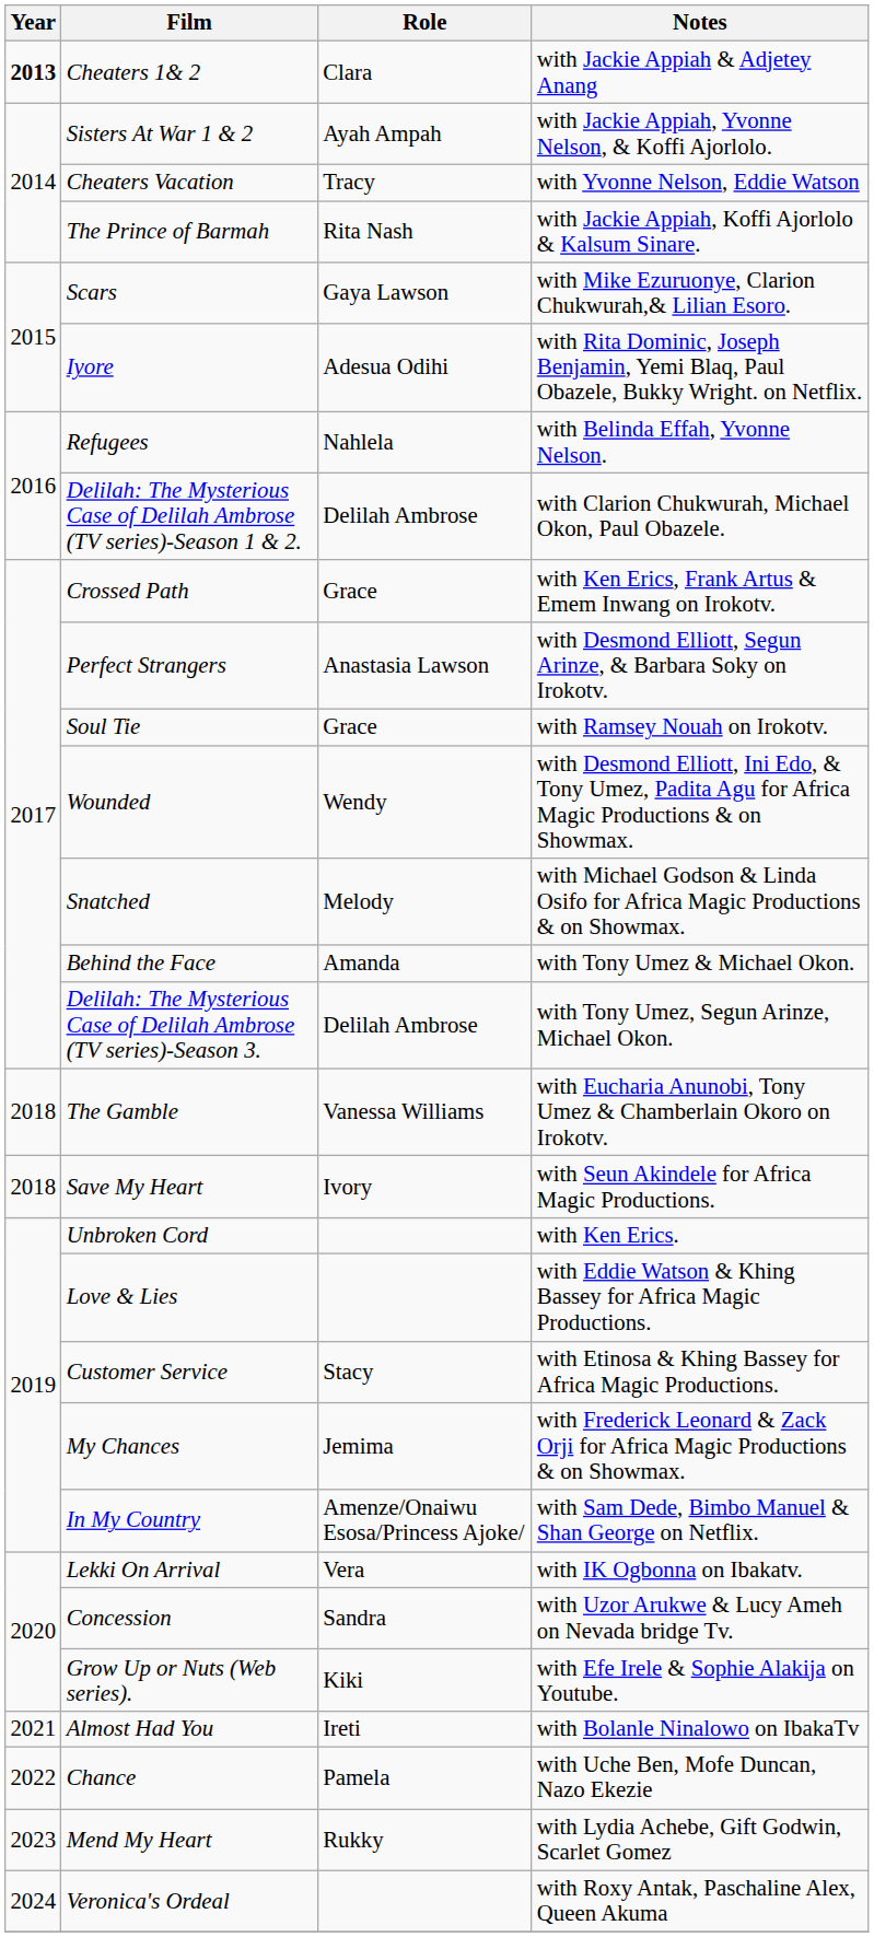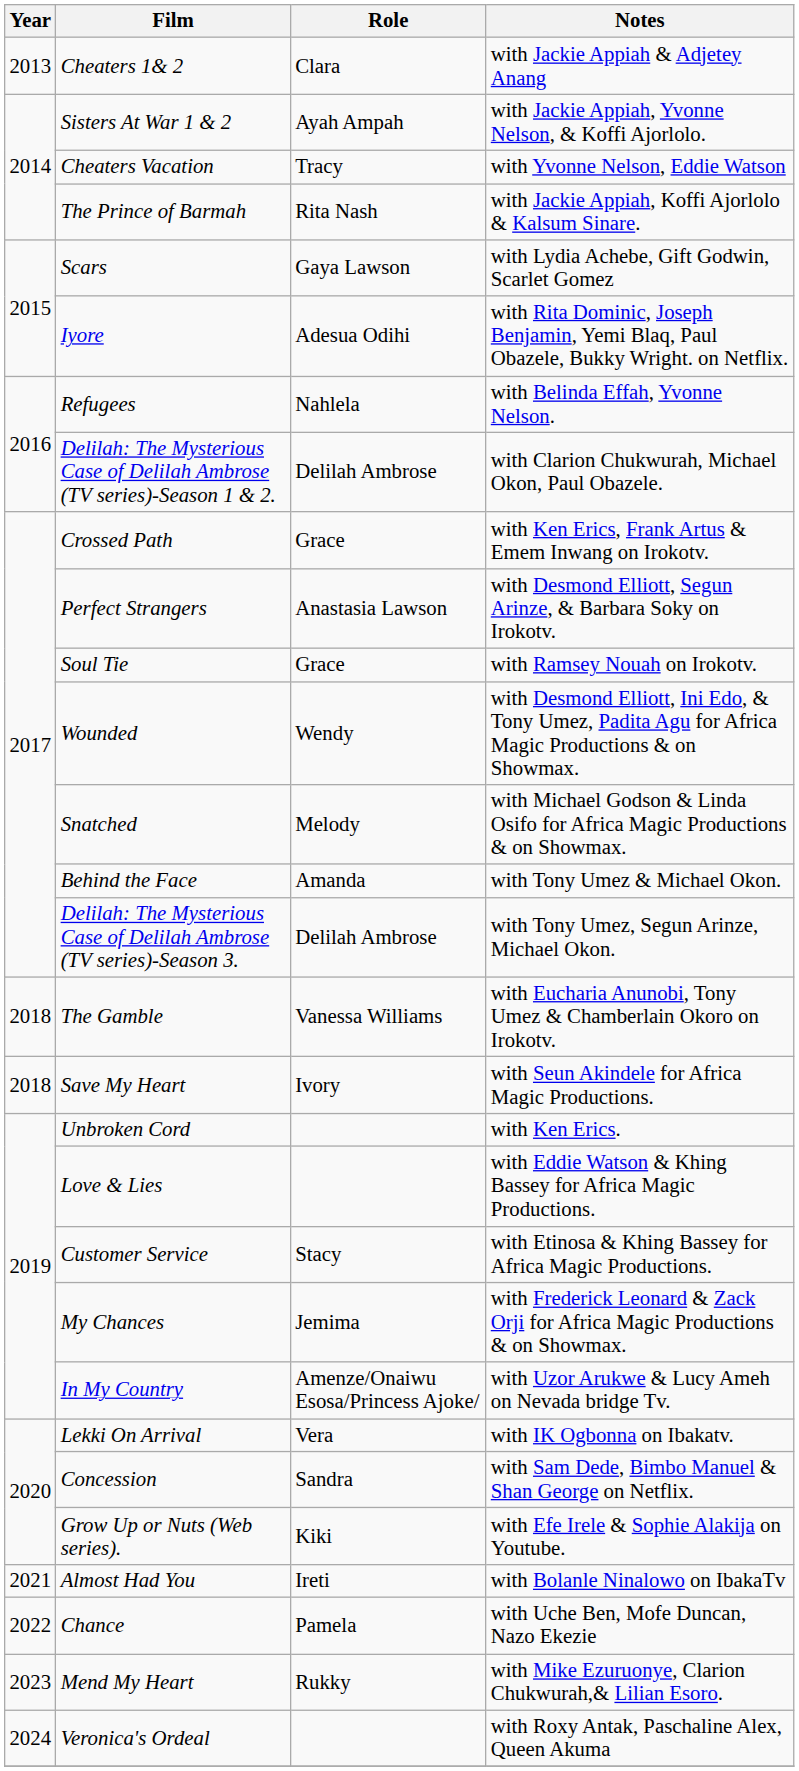Cheaters 1& 2 | Year: bold -> normal
Scars | Notes: with Mike Ezuruonye, Clarion Chukwurah,& Lilian Esoro. -> with Lydia Achebe, Gift Godwin, Scarlet Gomez
In My Country | Notes: with Sam Dede, Bimbo Manuel & Shan George on Netflix. -> with Uzor Arukwe & Lucy Ameh on Nevada bridge Tv.
Concession | Notes: with Uzor Arukwe & Lucy Ameh on Nevada bridge Tv. -> with Sam Dede, Bimbo Manuel & Shan George on Netflix.
Mend My Heart | Notes: with Lydia Achebe, Gift Godwin, Scarlet Gomez -> with Mike Ezuruonye, Clarion Chukwurah,& Lilian Esoro.
